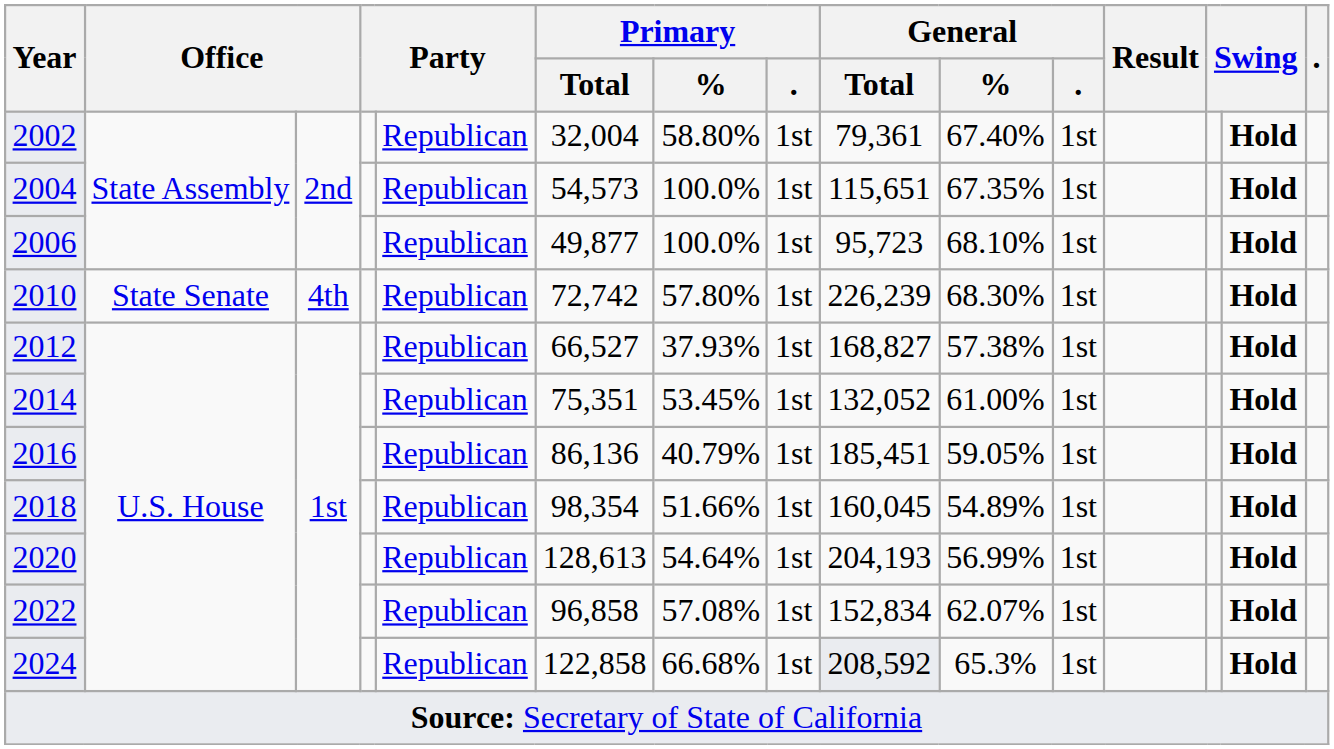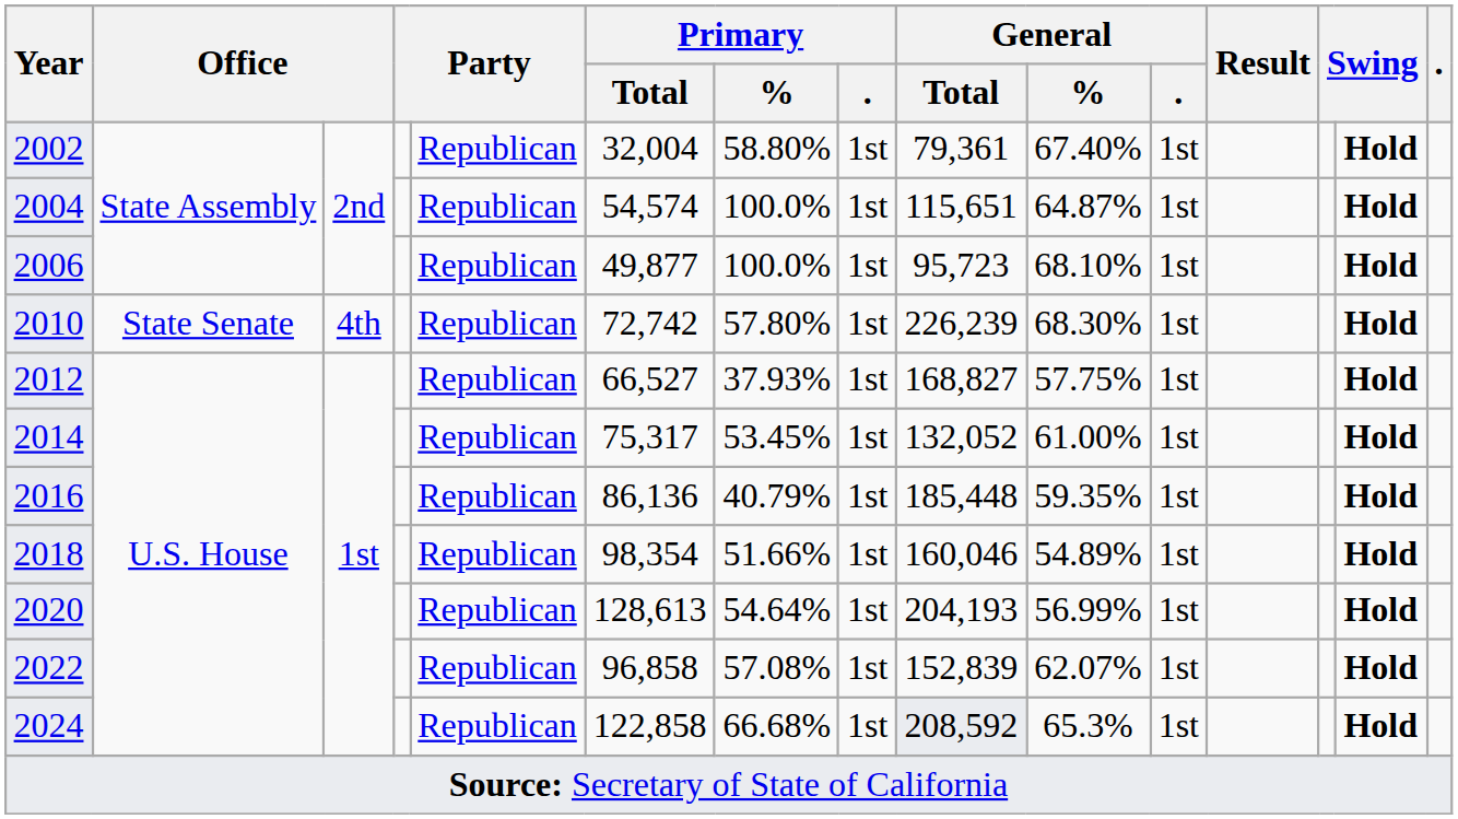2004 | Primary / Total: 54,573 -> 54,574
2004 | General / %: 67.35% -> 64.87%
2012 | General / %: 57.38% -> 57.75%
2014 | Primary / Total: 75,351 -> 75,317
2016 | General / Total: 185,451 -> 185,448
2016 | General / %: 59.05% -> 59.35%
2018 | General / Total: 160,045 -> 160,046
2022 | General / Total: 152,834 -> 152,839
